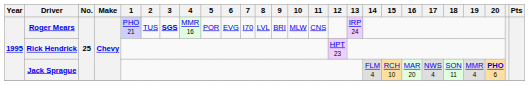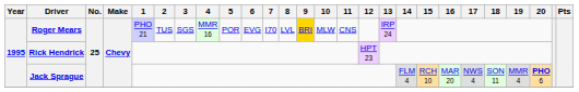Roger Mears | 3: bold -> normal
Roger Mears | 9: no background -> gold background
